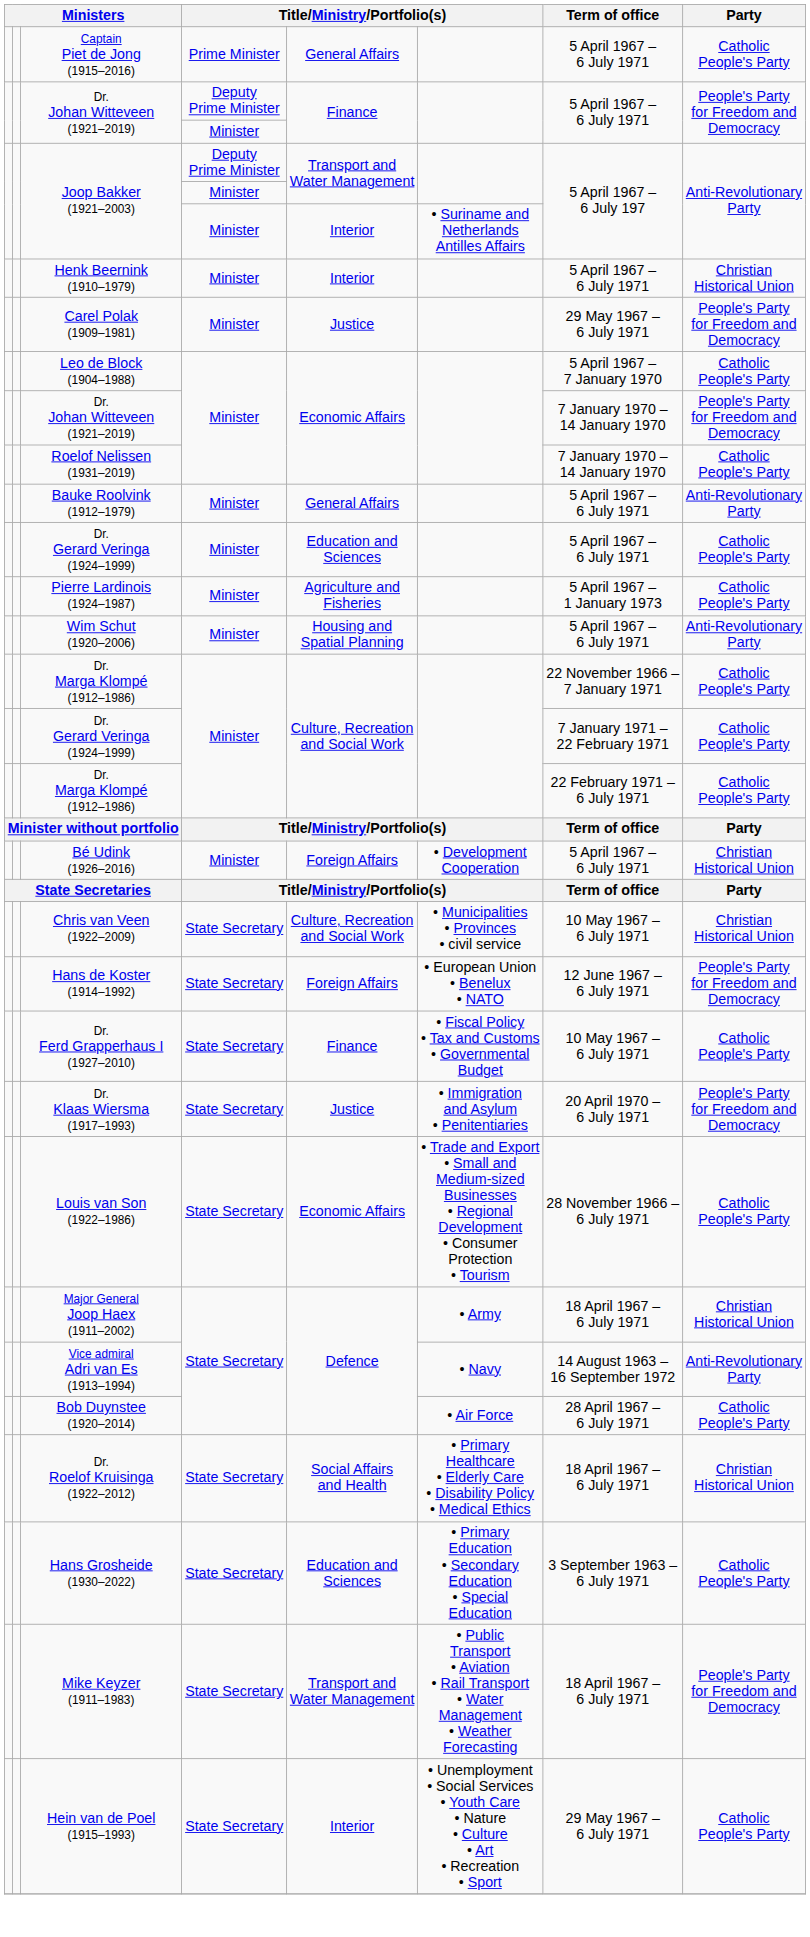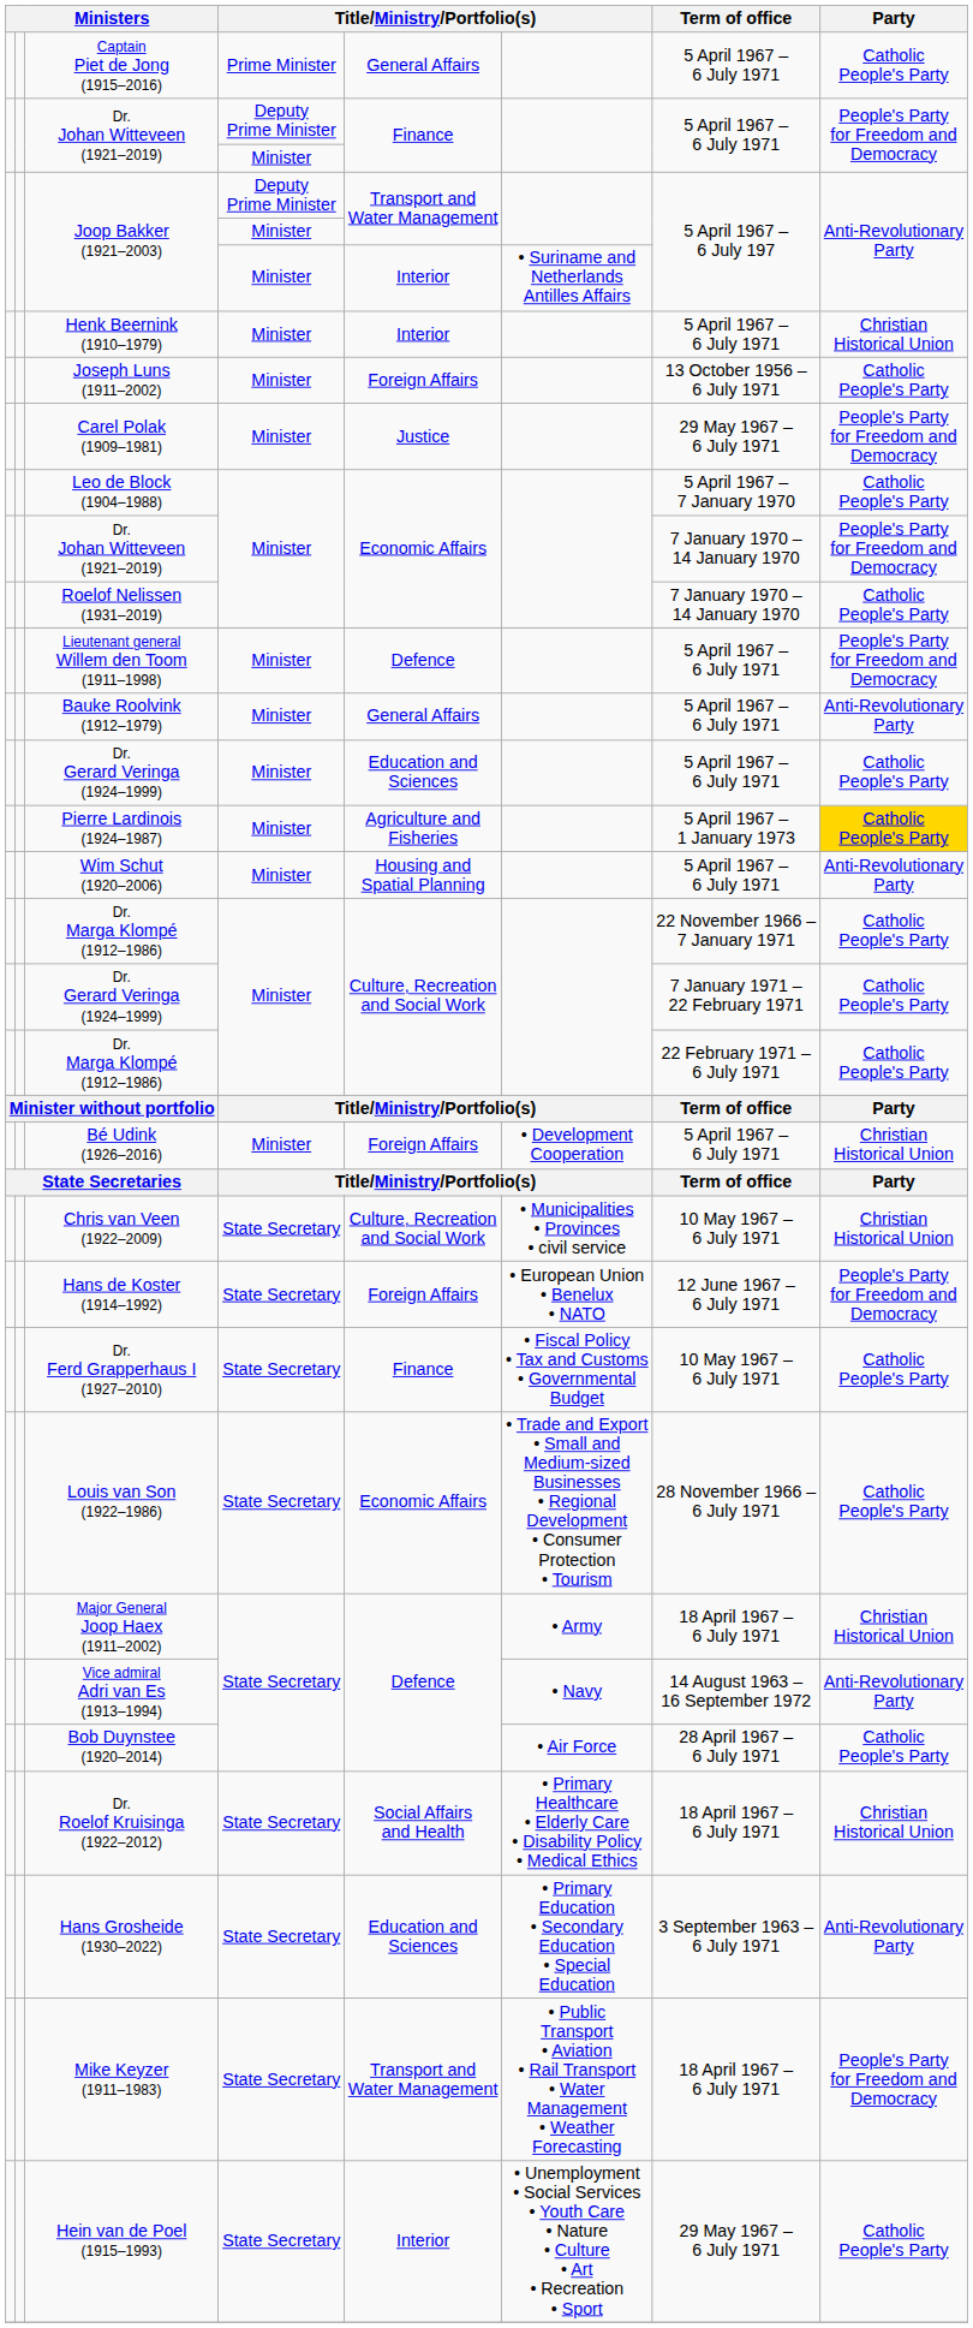+ row: Joseph Luns (1911–2002) | Minister | Foreign Affairs | 13 October 1956 – 6 July 1971 | Catholic People's Party
+ row: Lieutenant general Willem den Toom (1911–1998) | Minister | Defence | 5 April 1967 – 6 July 1971 | People's Party for Freedom and Democracy
Pierre Lardinois (1924–1987) | Party: no background -> gold background
- row: Dr. Klaas Wiersma (1917–1993) | State Secretary | Justice | • Immigration and Asylum • Penitentiaries | 20 April 1970 – 6 July 1971 | People's Party for Freedom and Democracy
Hans Grosheide (1930–2022) | Party: Catholic People's Party -> Anti-Revolutionary Party
